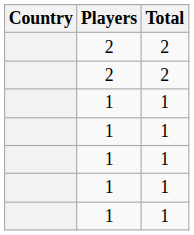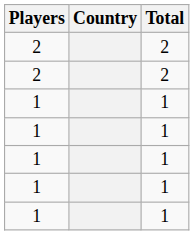columns swapped: Country <-> Players
